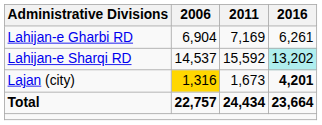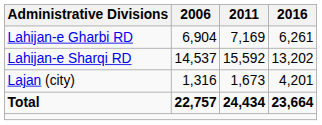Lahijan-e Sharqi RD | 2016: paleturquoise background -> no background
Lajan (city) | 2006: gold background -> no background
Lajan (city) | 2016: bold -> normal
